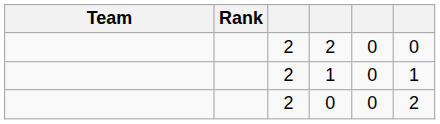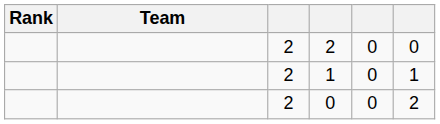columns swapped: Rank <-> Team
